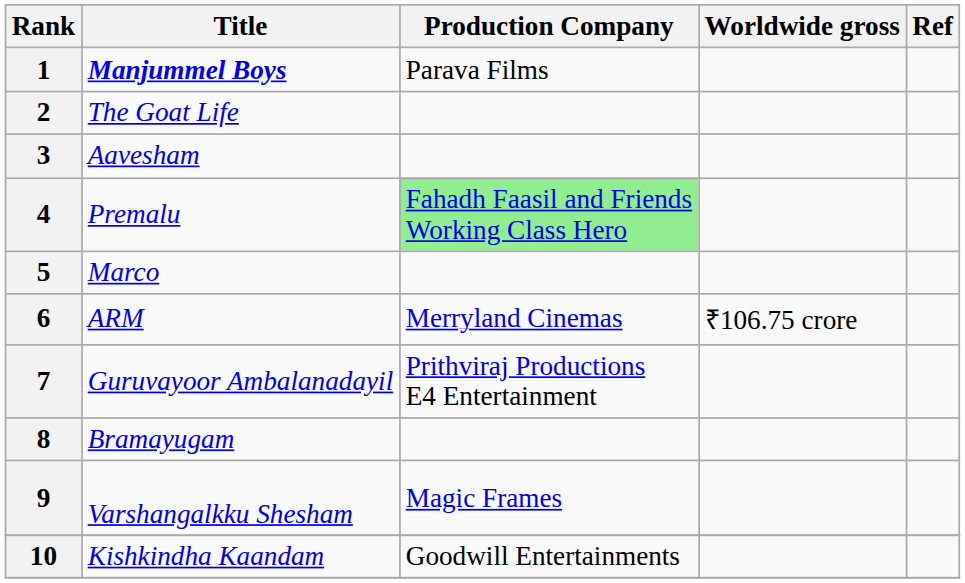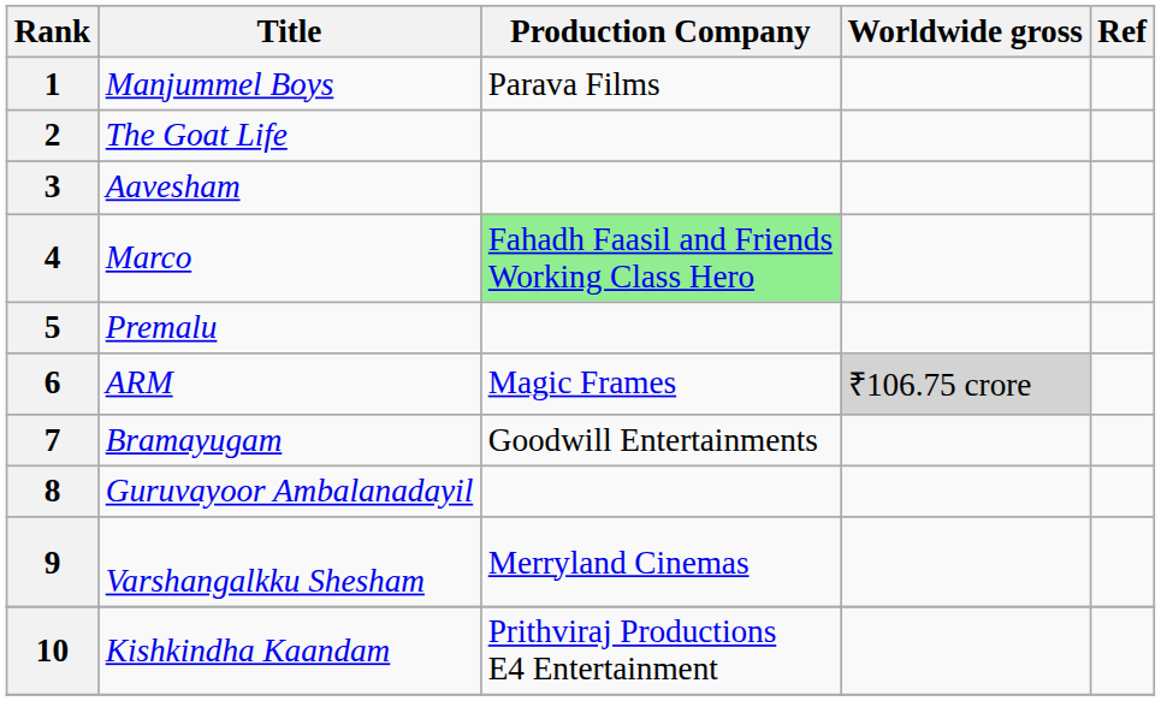1 | Title: bold -> normal
4 | Title: Premalu -> Marco
5 | Title: Marco -> Premalu
6 | Production Company: Merryland Cinemas -> Magic Frames
6 | Worldwide gross: no background -> lightgrey background
7 | Title: Guruvayoor Ambalanadayil -> Bramayugam
7 | Production Company: Prithviraj Productions E4 Entertainment -> Goodwill Entertainments
8 | Title: Bramayugam -> Guruvayoor Ambalanadayil
9 | Production Company: Magic Frames -> Merryland Cinemas
10 | Production Company: Goodwill Entertainments -> Prithviraj Productions E4 Entertainment
